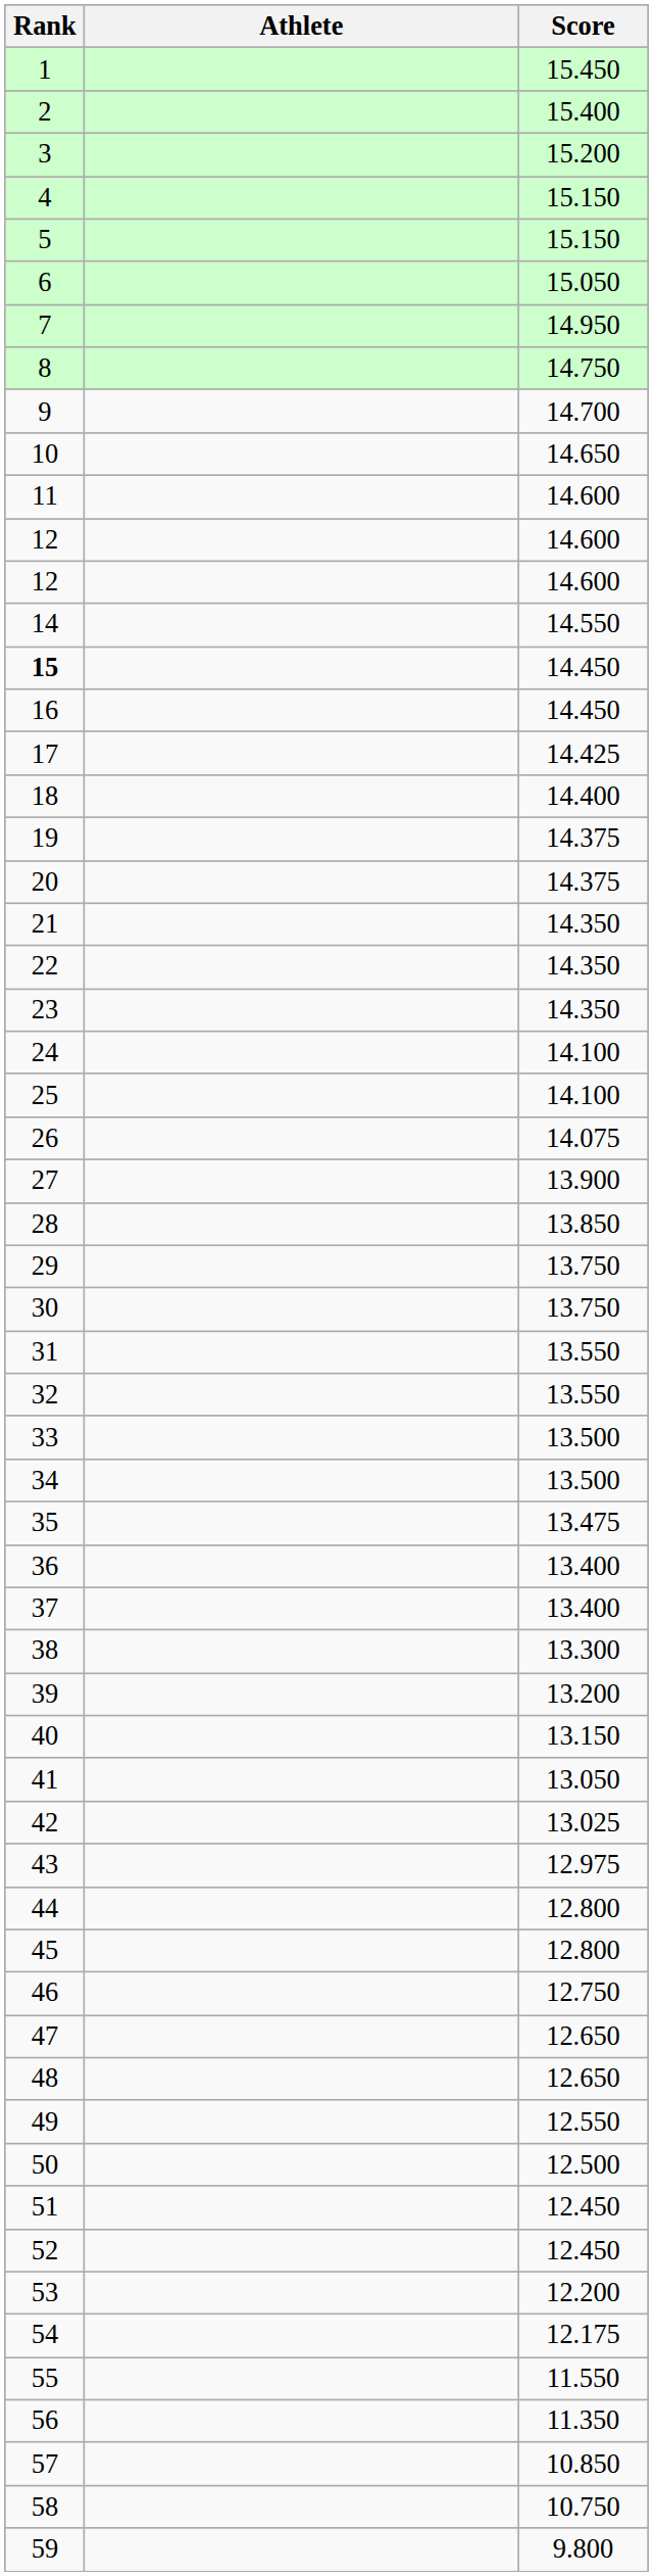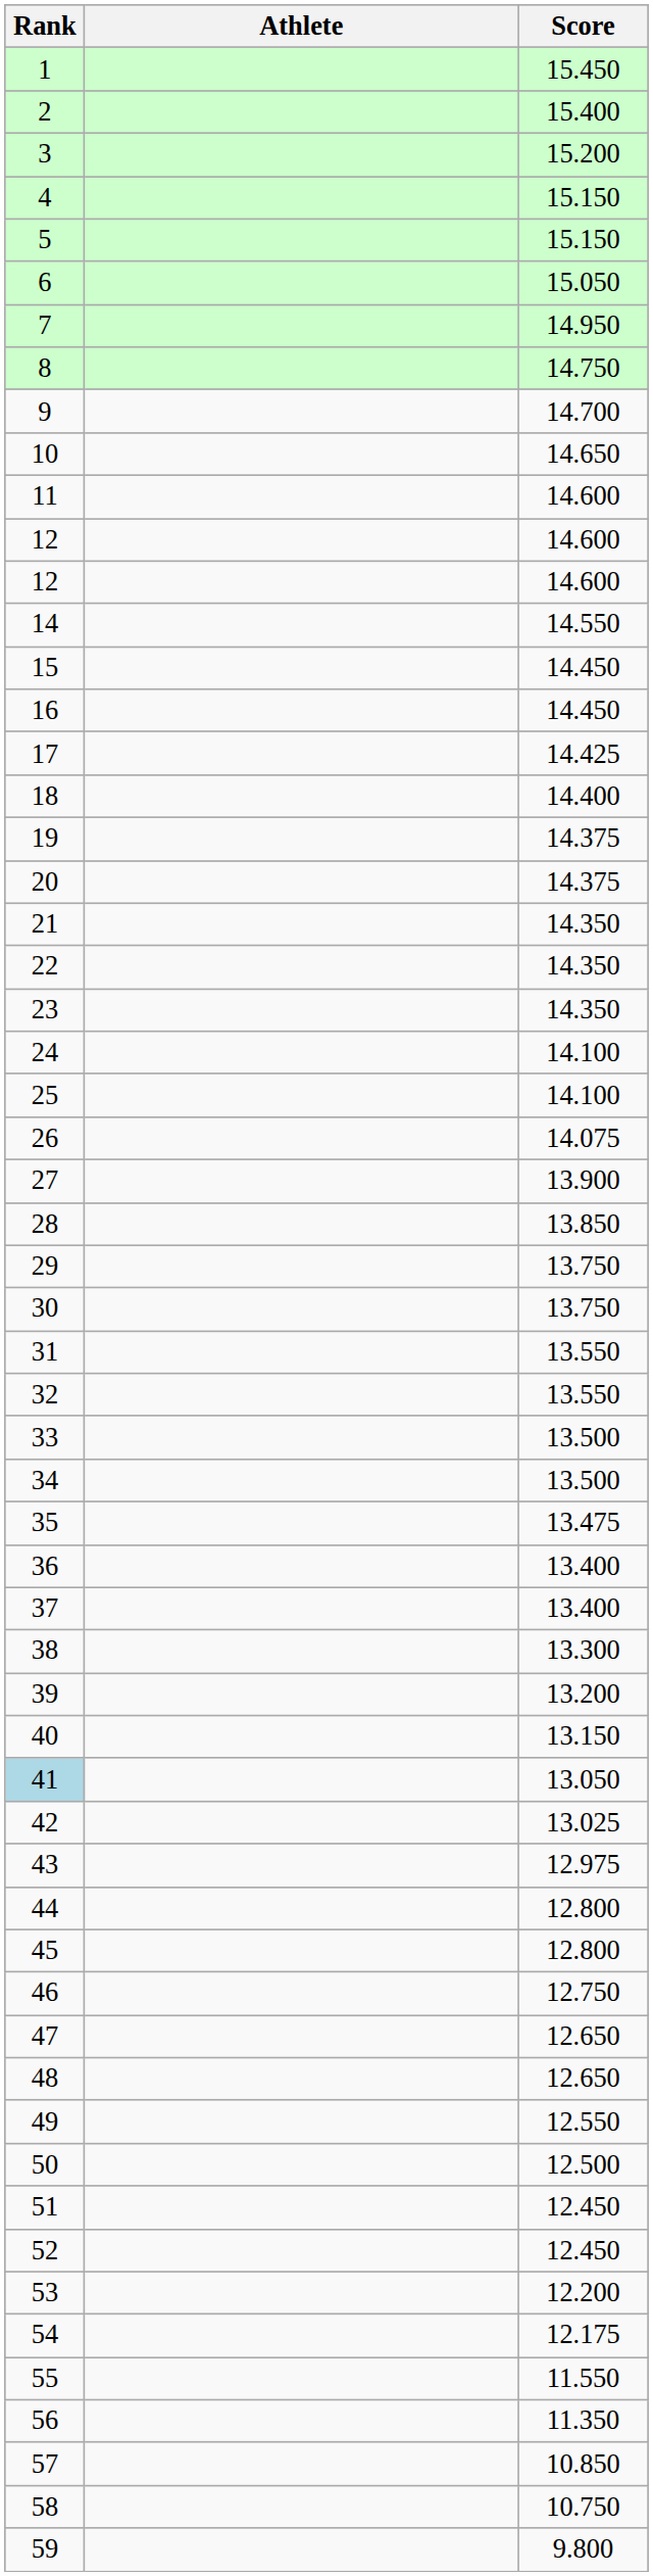15 | Rank: bold -> normal
41 | Rank: no background -> lightblue background
